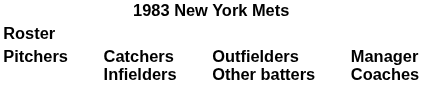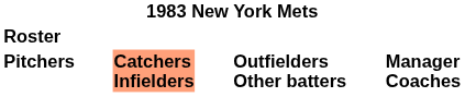Pitchers | column 2: no background -> lightsalmon background
